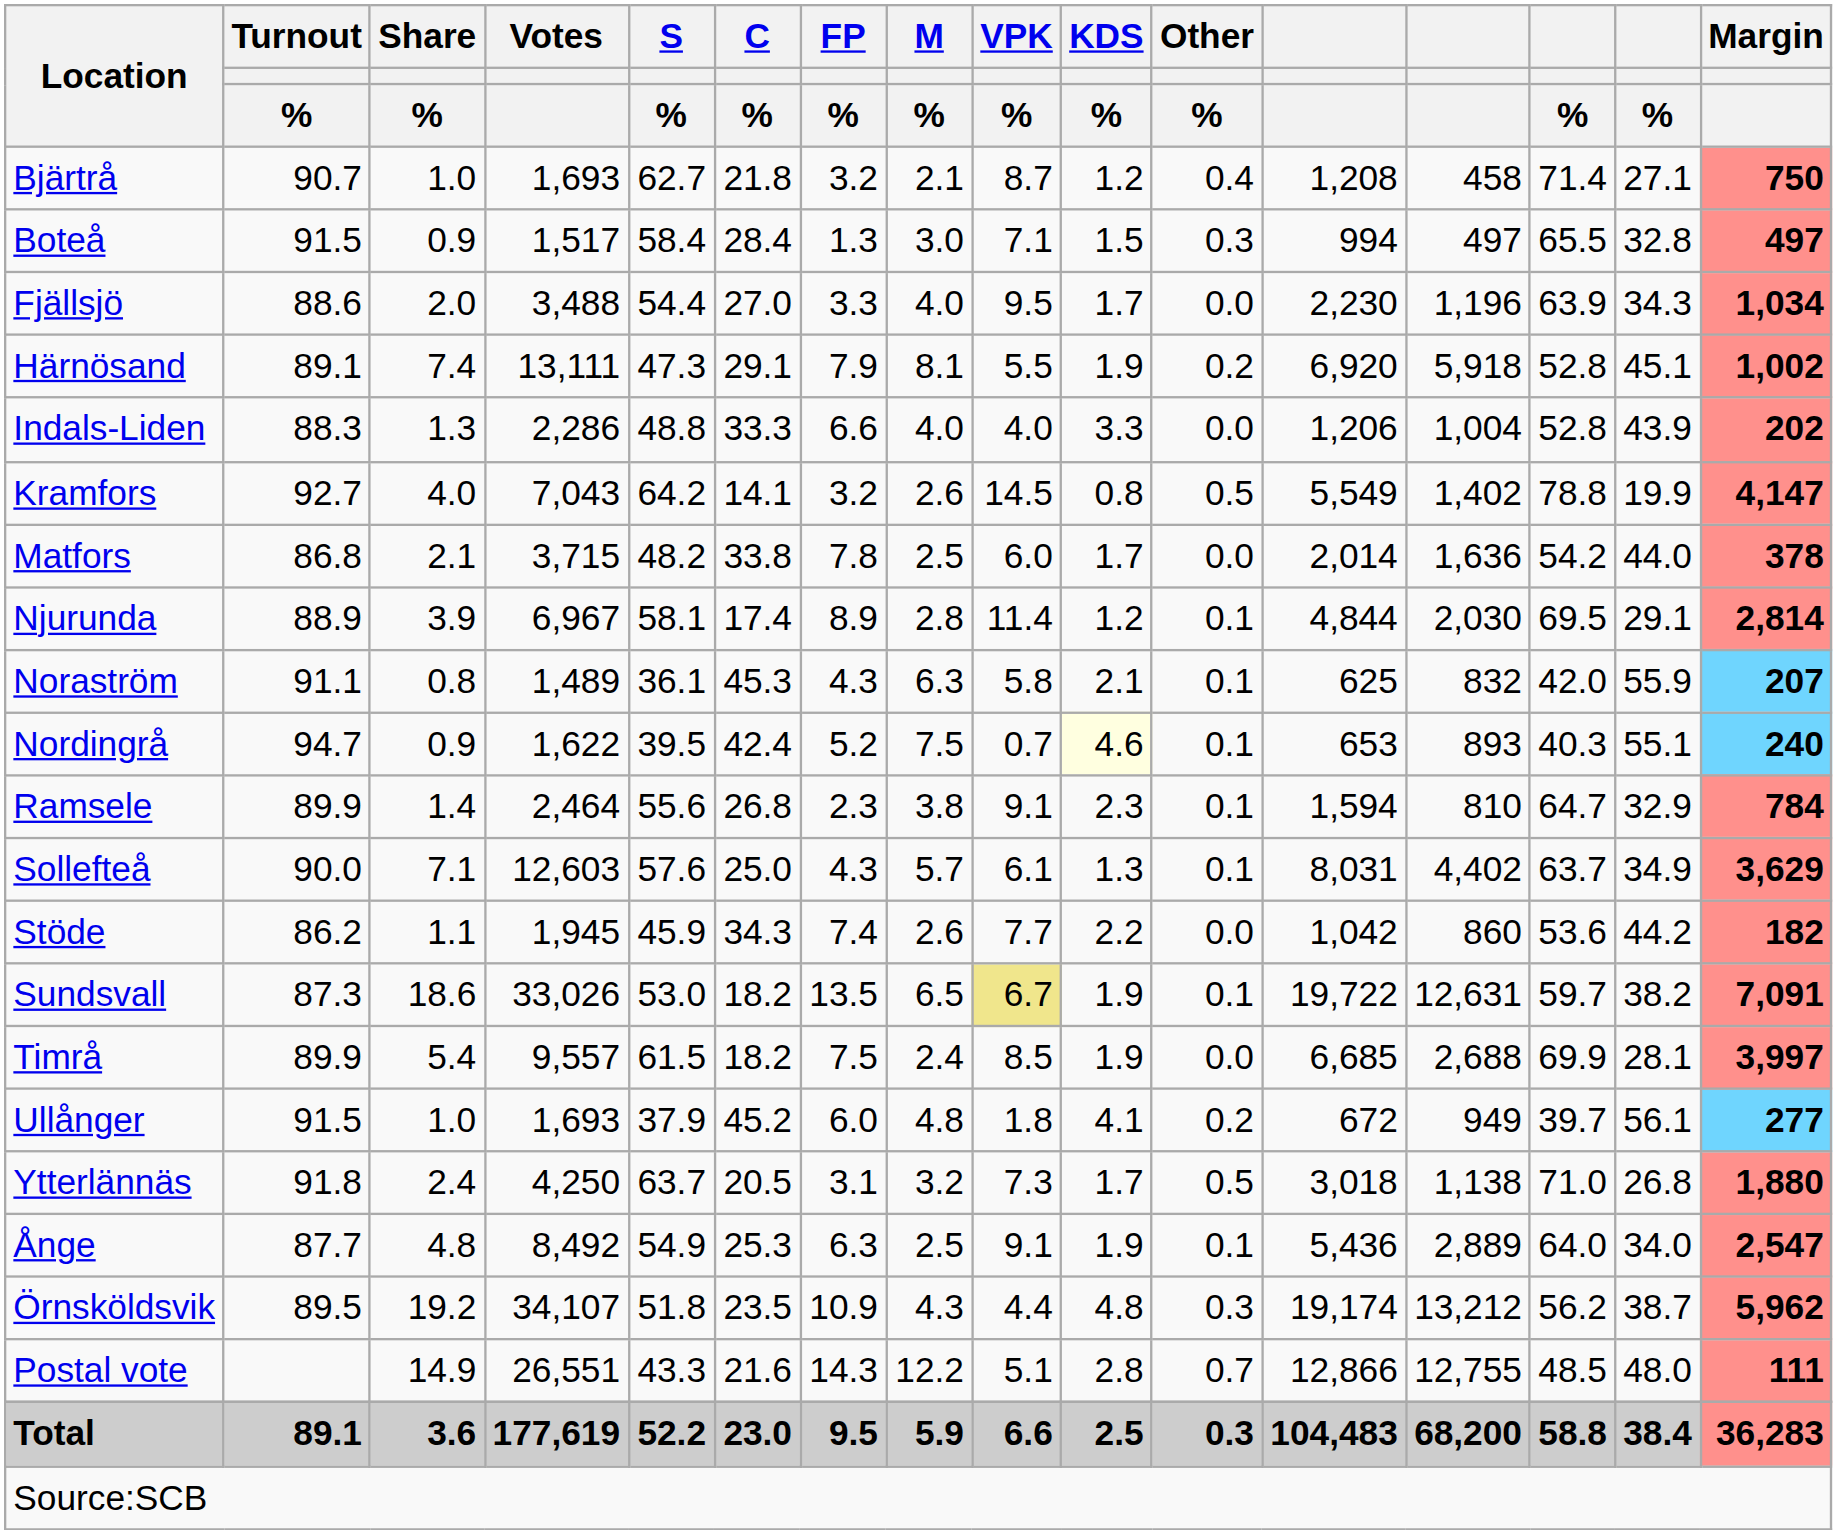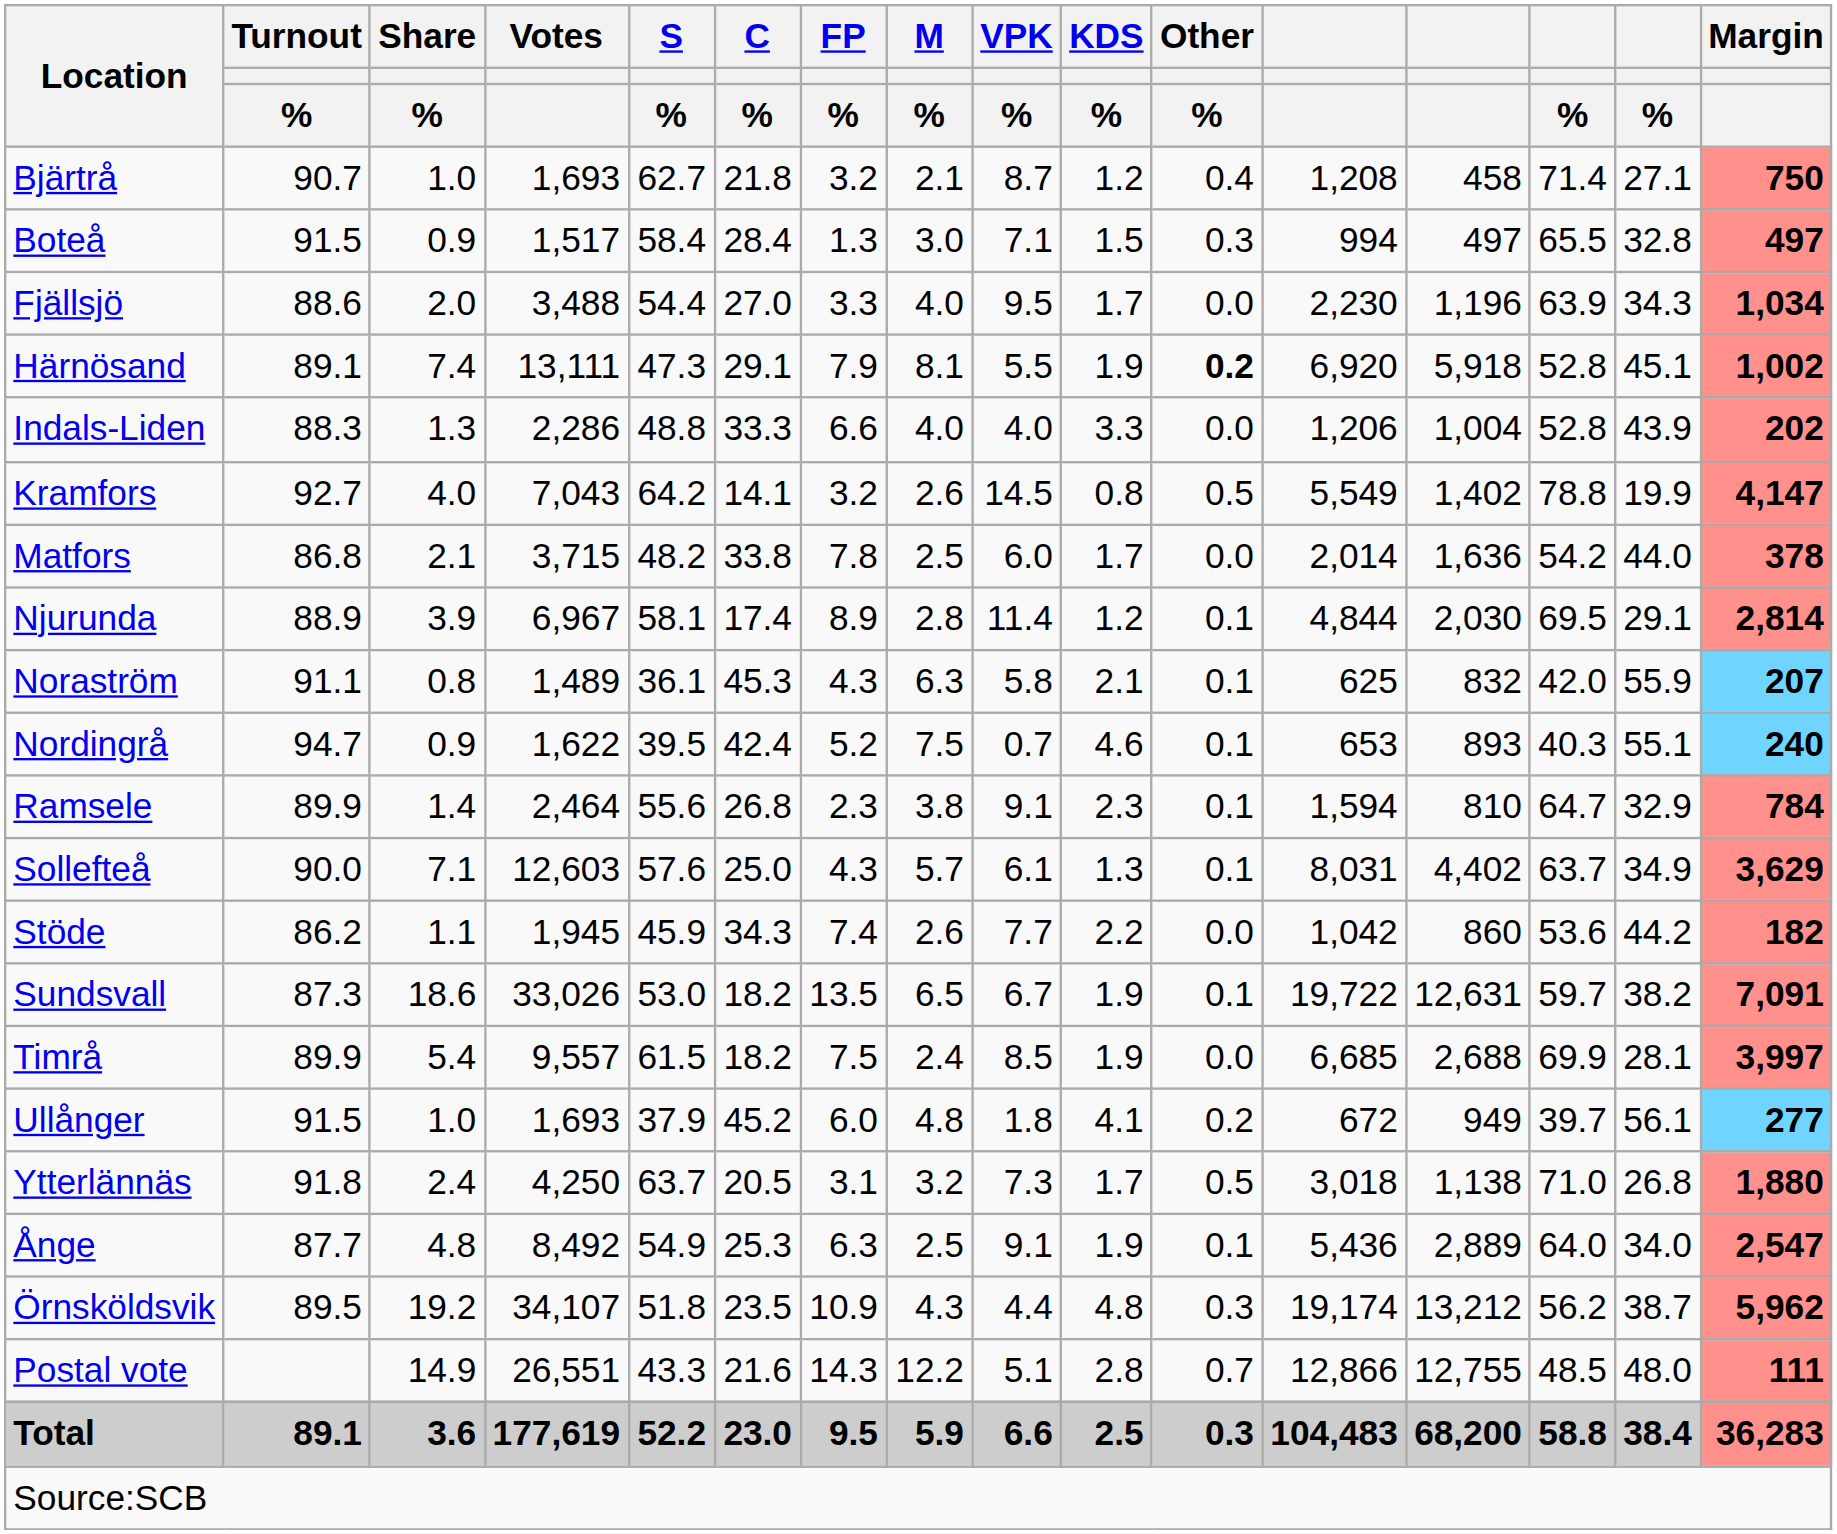Härnösand | Other / %: normal -> bold
Nordingrå | KDS / %: lightyellow background -> no background
Sundsvall | VPK / %: khaki background -> no background
